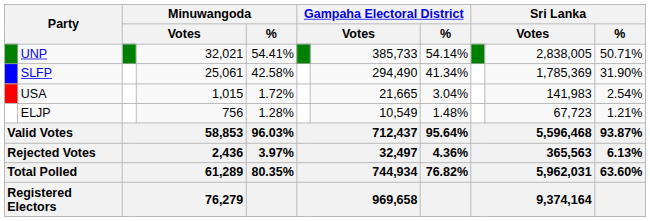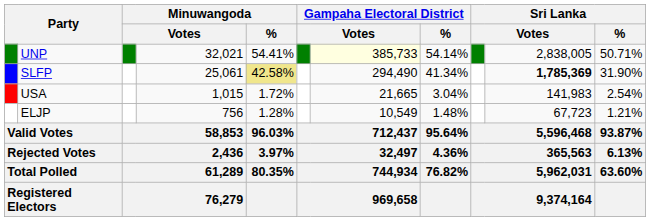UNP | column 7: no background -> lightyellow background
SLFP | Minuwangoda / %: no background -> khaki background
SLFP | column 10: normal -> bold
